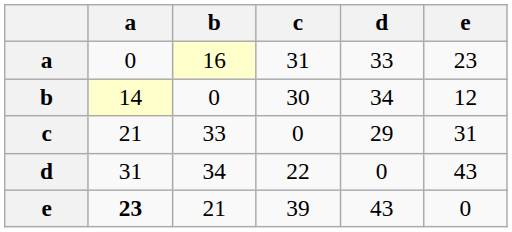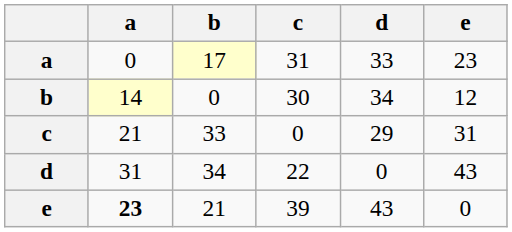row 2 | b: 16 -> 17
